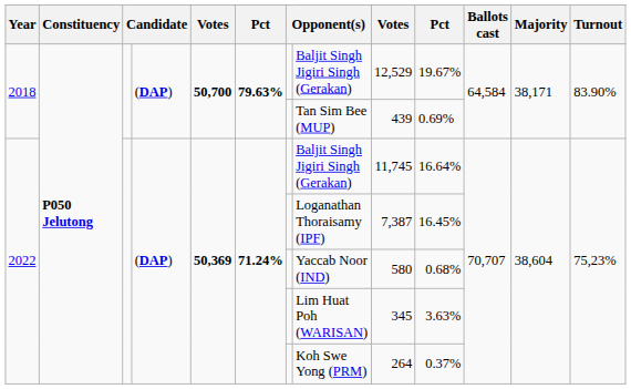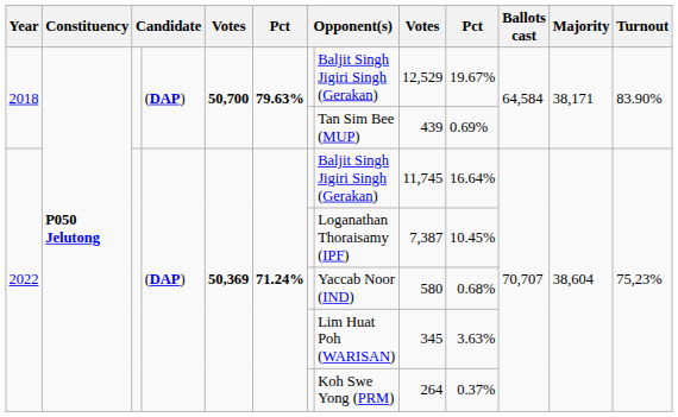row 5 | column 10: 16.45% -> 10.45%
